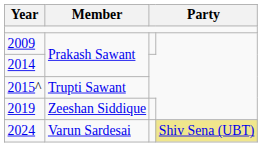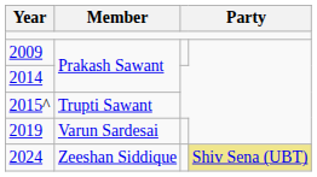2019 | Member: Zeeshan Siddique -> Varun Sardesai
2024 | Member: Varun Sardesai -> Zeeshan Siddique
